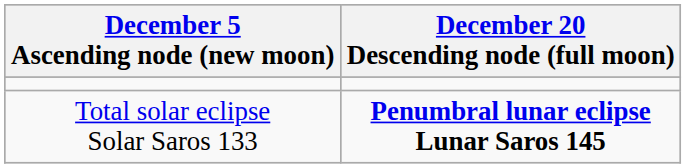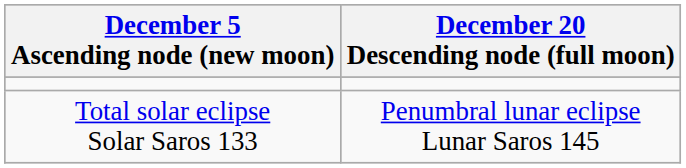row 3 | December 20 Descending node (full moon): bold -> normal
